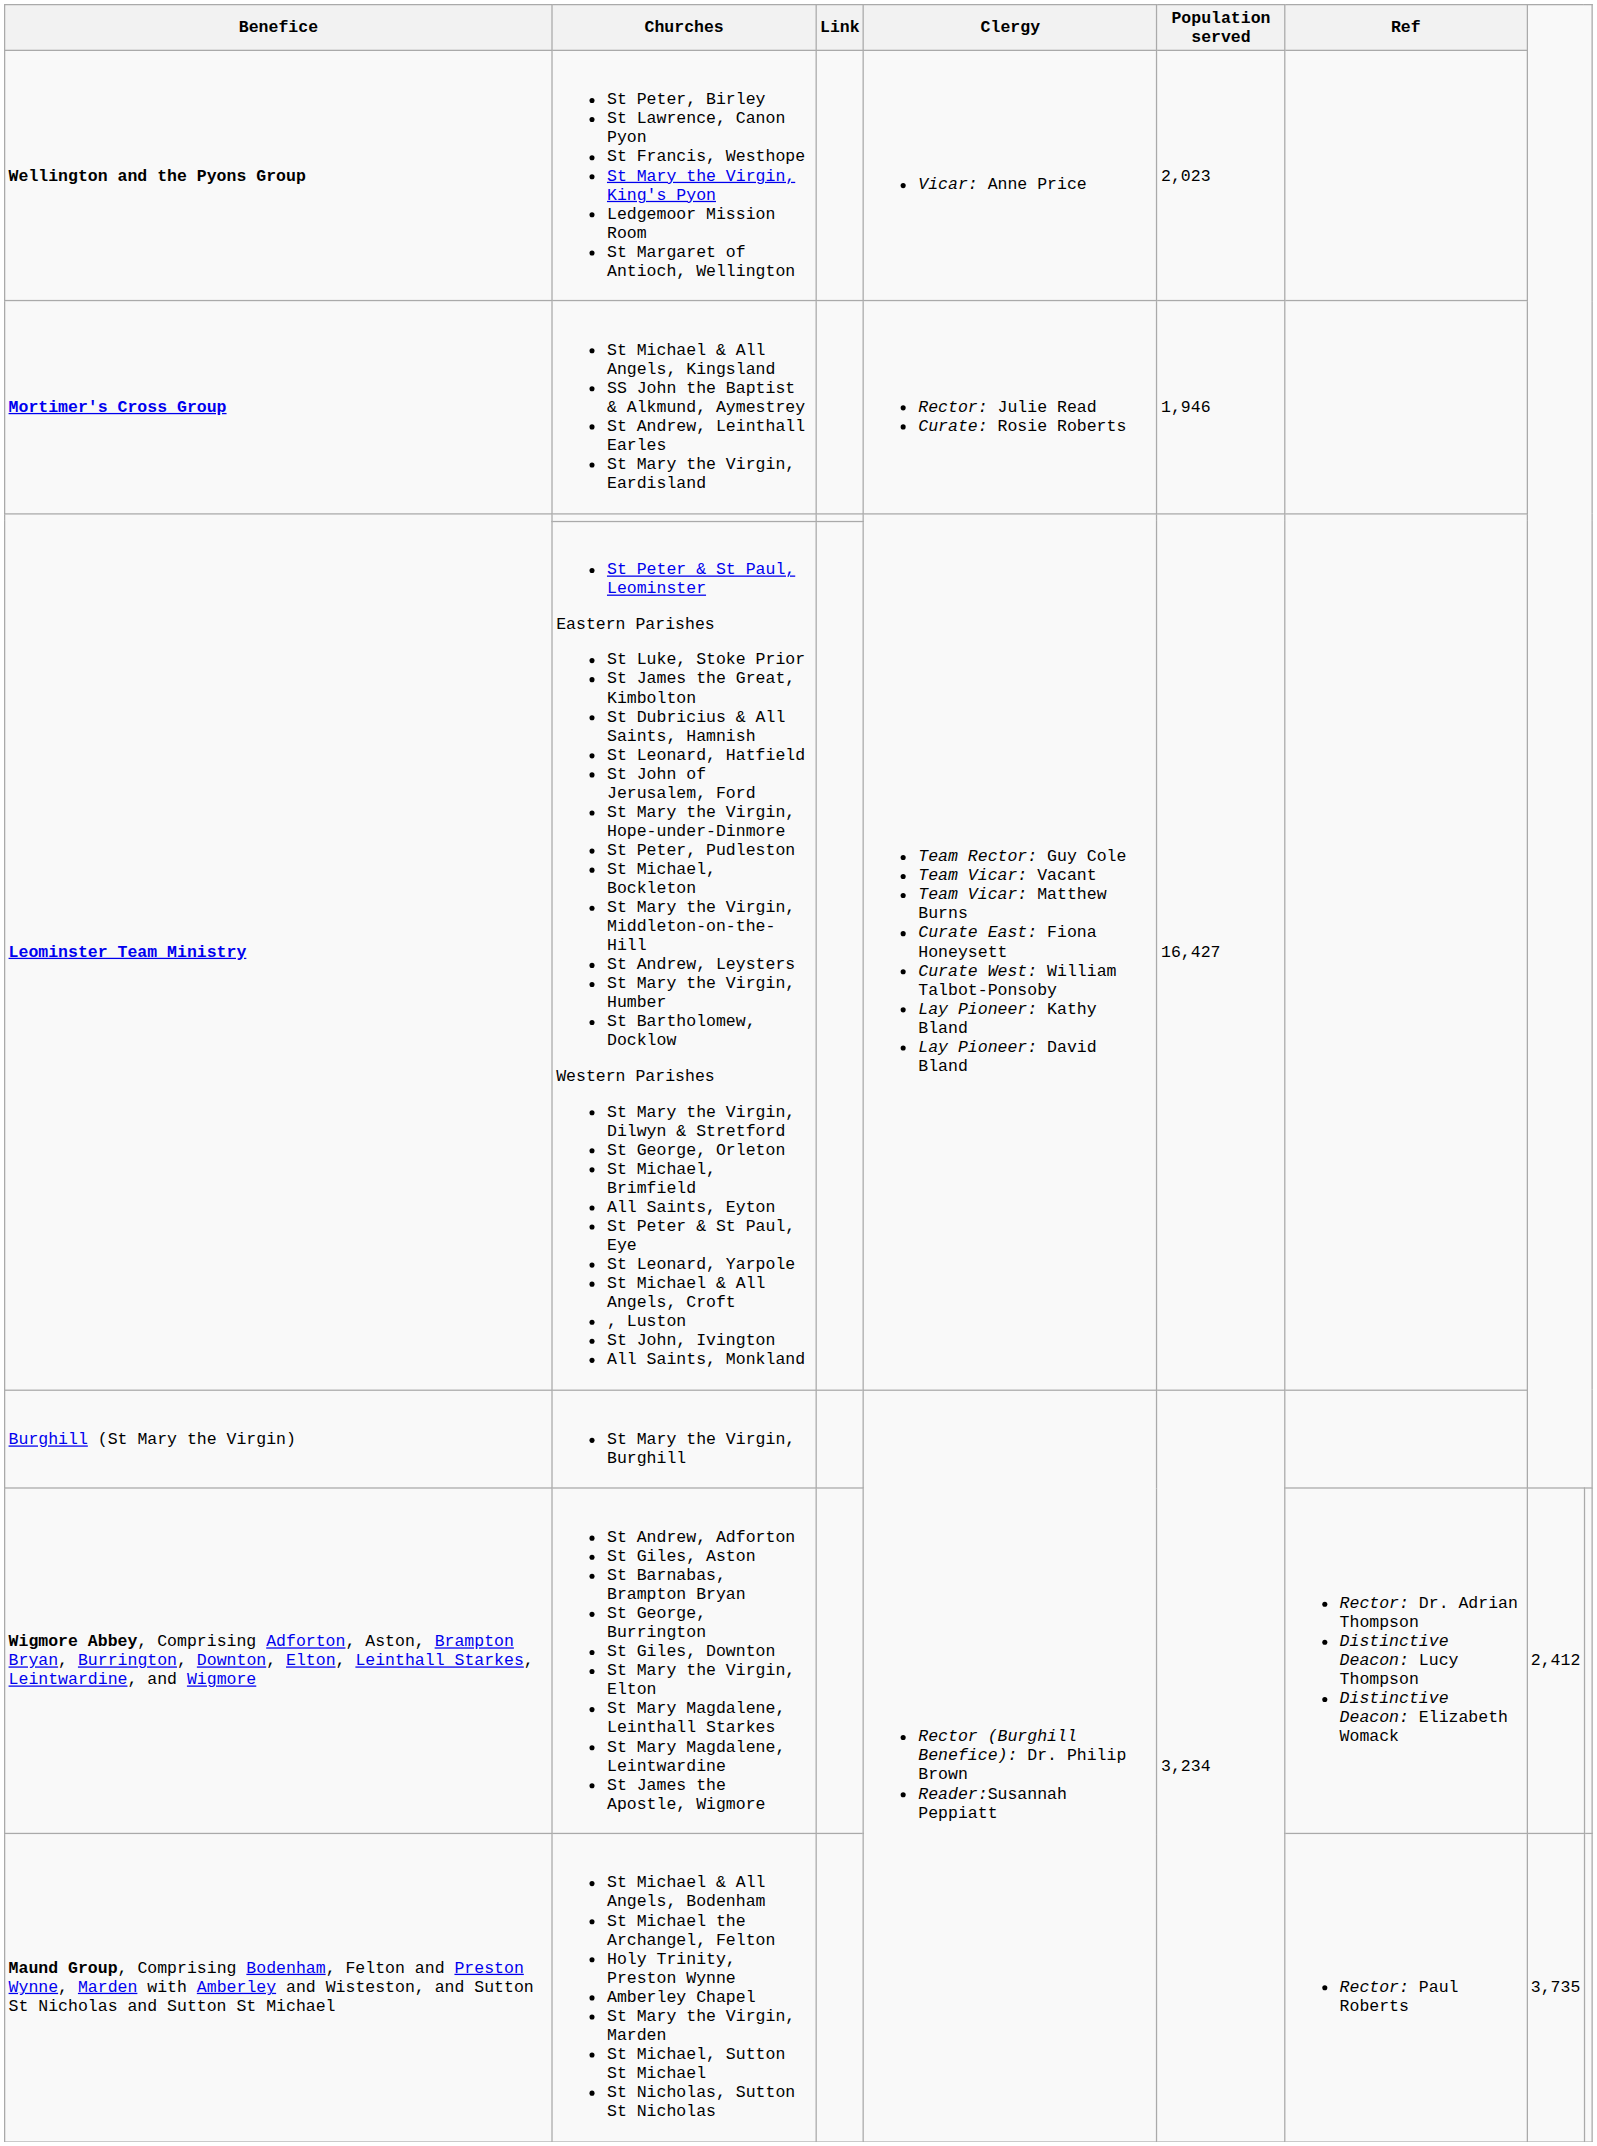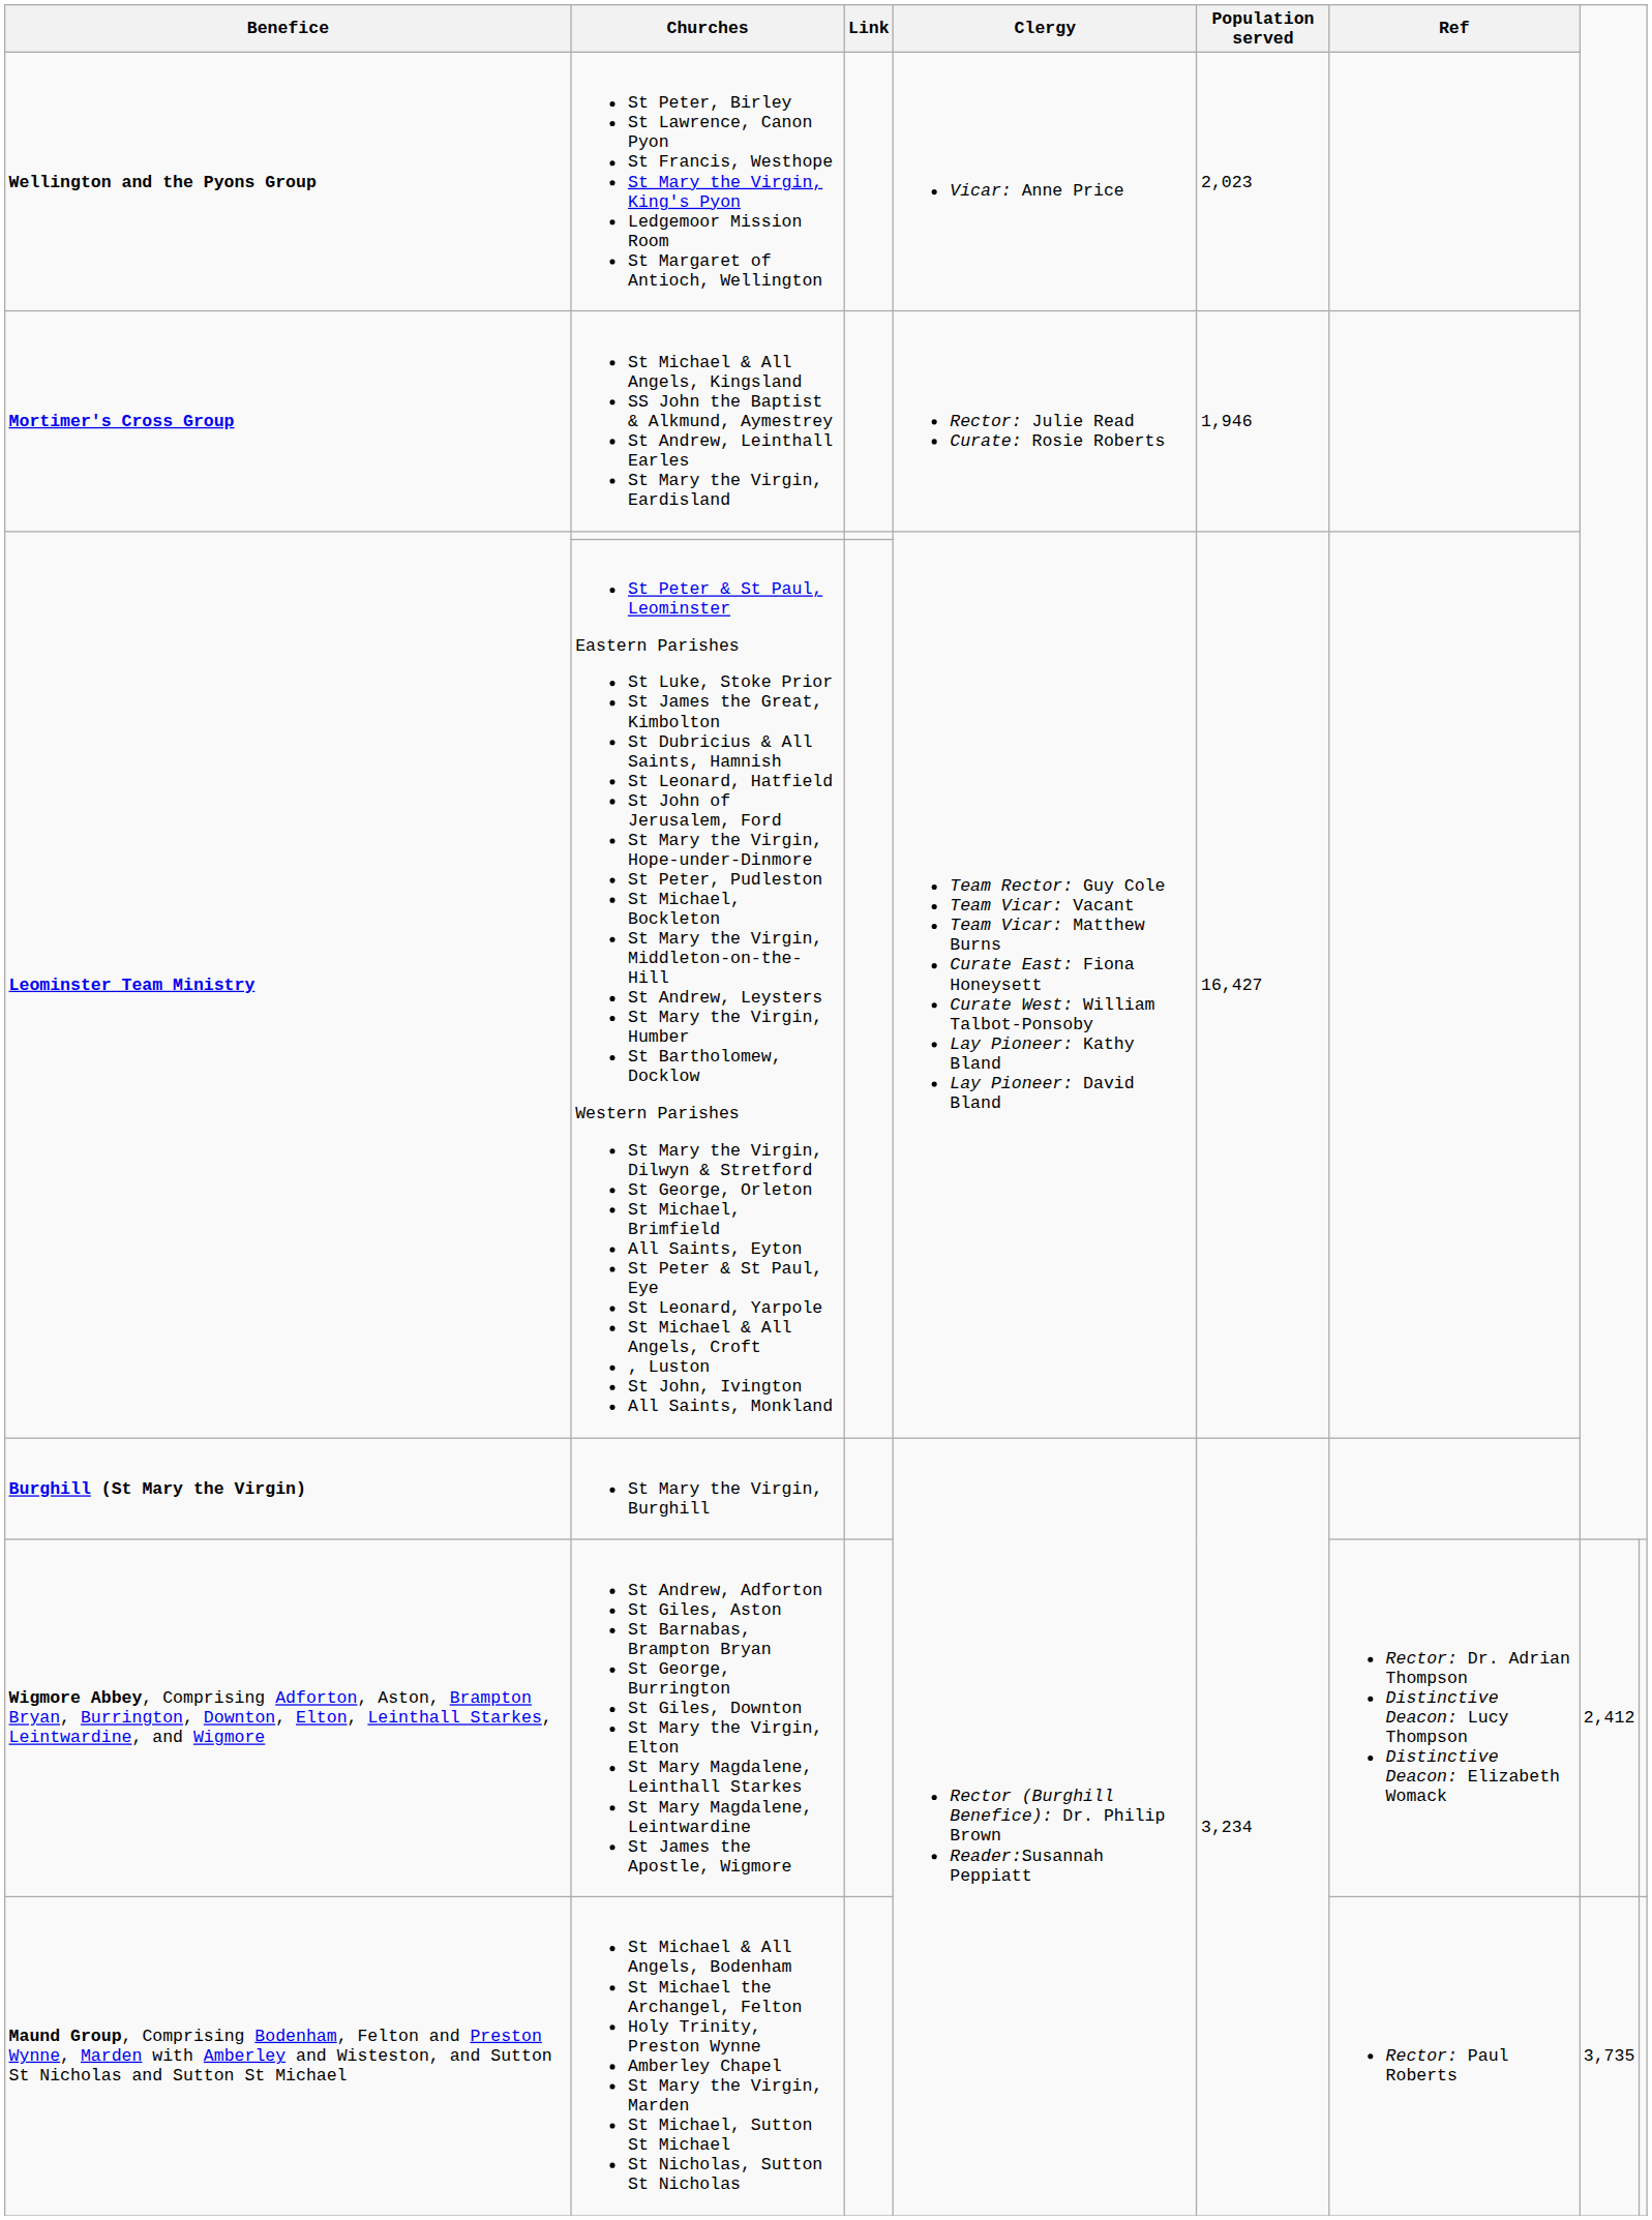St Mary the Virgin, Burghill | Benefice: normal -> bold
